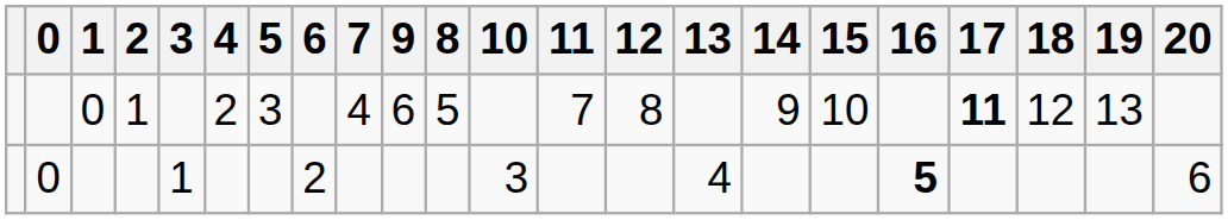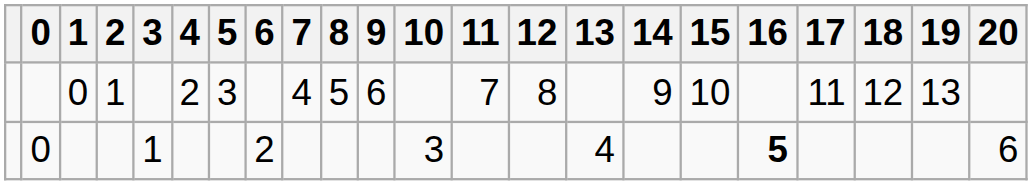columns swapped: 8 <-> 9
row 2 | 17: bold -> normal
